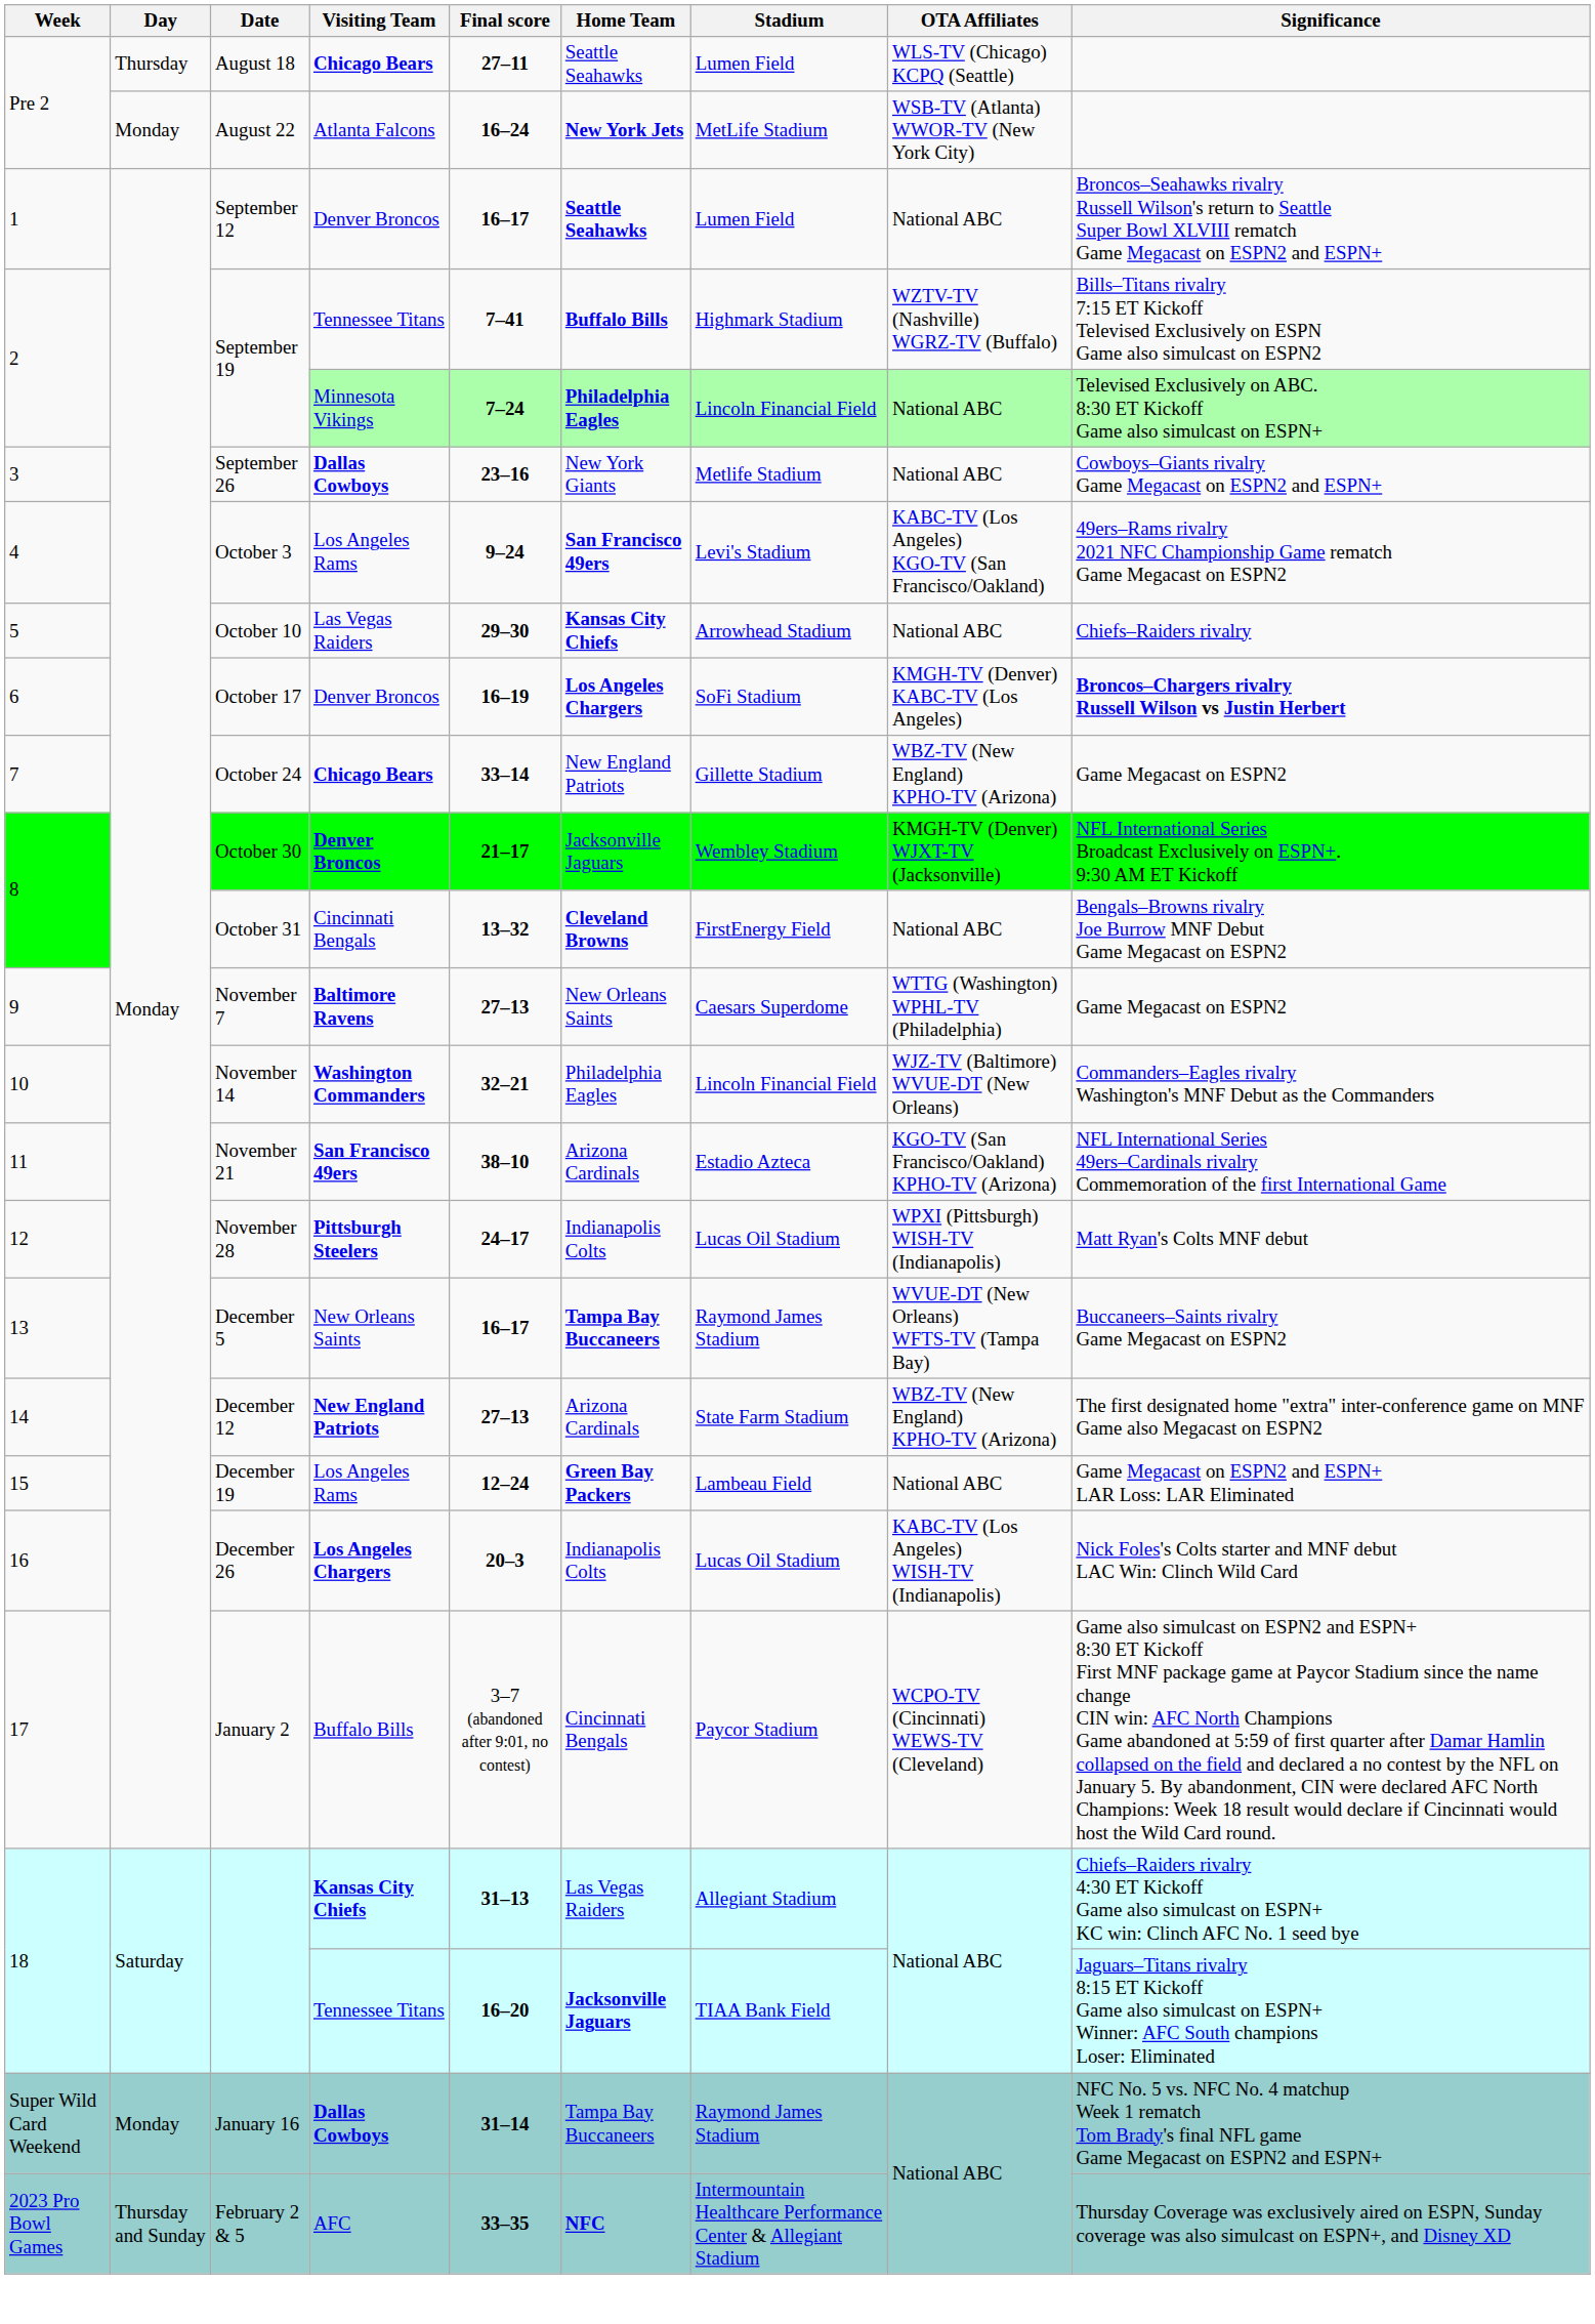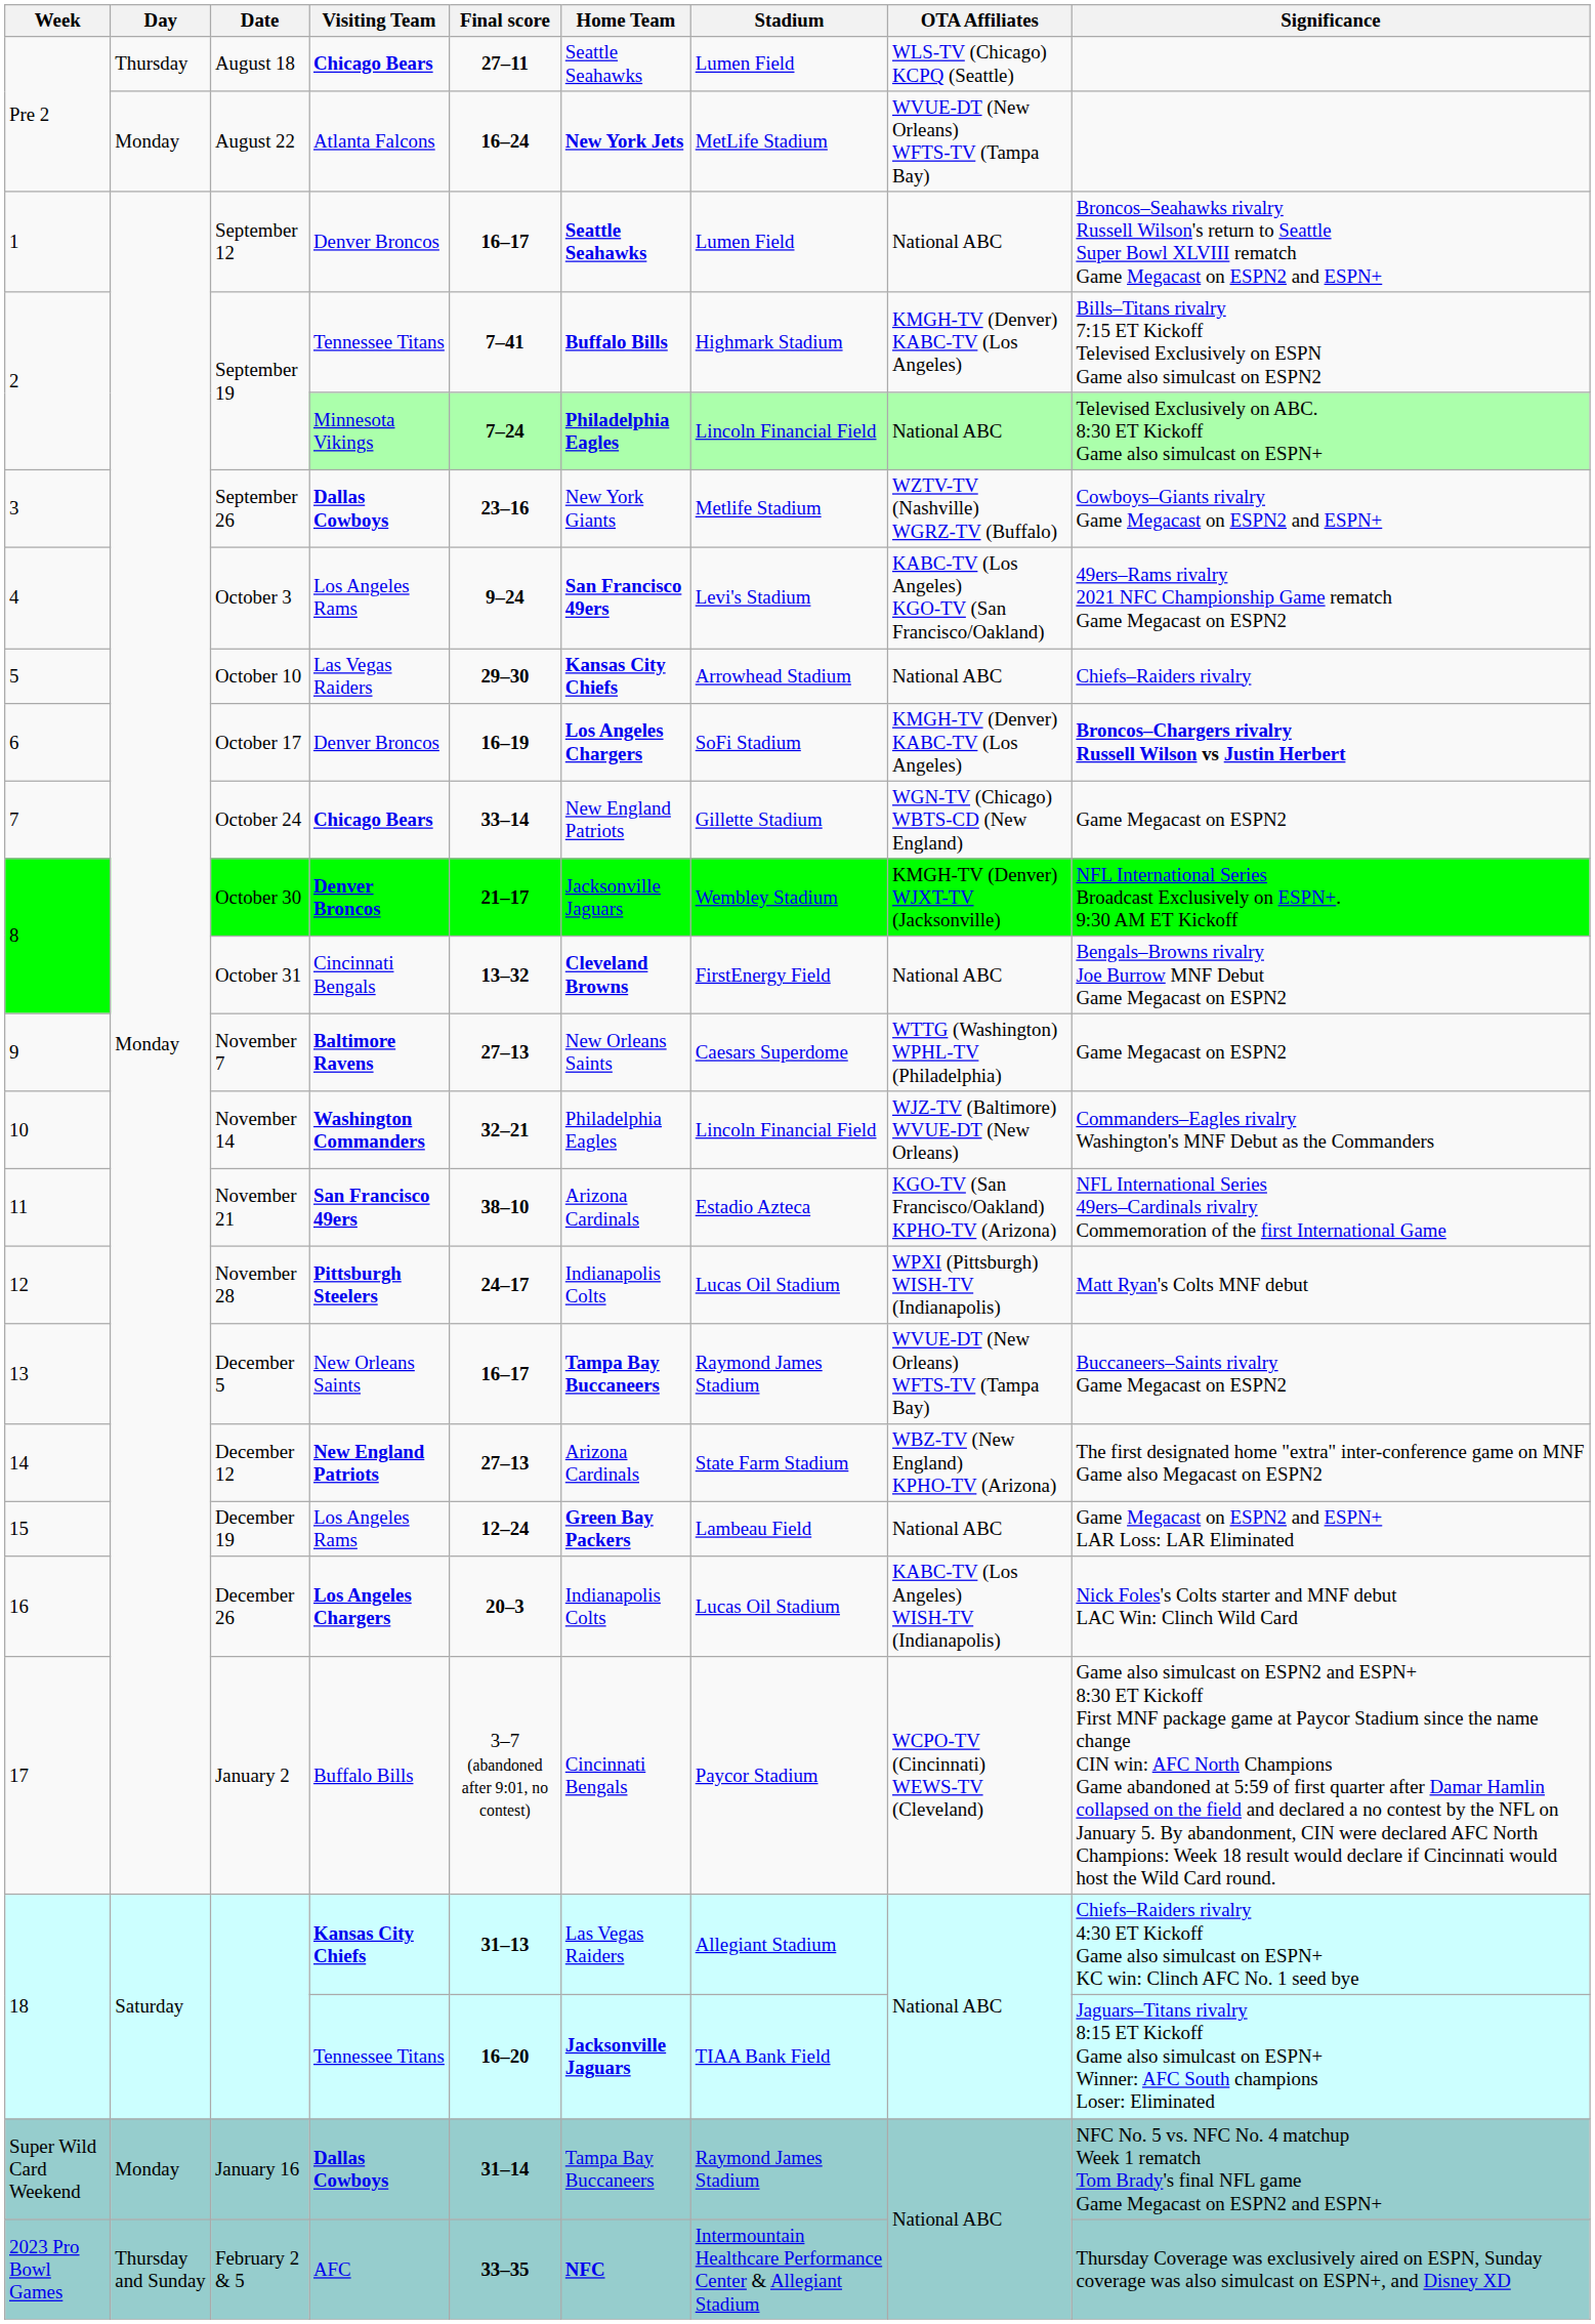August 22 | OTA Affiliates: WSB-TV (Atlanta) WWOR-TV (New York City) -> WVUE-DT (New Orleans) WFTS-TV (Tampa Bay)
September 19 / Tennessee Titans | OTA Affiliates: WZTV-TV (Nashville) WGRZ-TV (Buffalo) -> KMGH-TV (Denver) KABC-TV (Los Angeles)
September 26 | OTA Affiliates: National ABC -> WZTV-TV (Nashville) WGRZ-TV (Buffalo)
October 24 | OTA Affiliates: WBZ-TV (New England) KPHO-TV (Arizona) -> WGN-TV (Chicago) WBTS-CD (New England)
